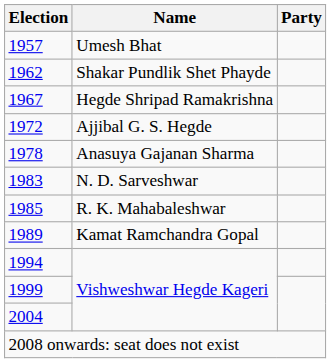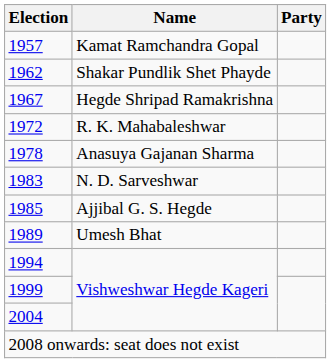1957 | Name: Umesh Bhat -> Kamat Ramchandra Gopal
1972 | Name: Ajjibal G. S. Hegde -> R. K. Mahabaleshwar
1985 | Name: R. K. Mahabaleshwar -> Ajjibal G. S. Hegde
1989 | Name: Kamat Ramchandra Gopal -> Umesh Bhat
